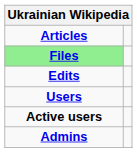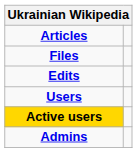Files | Articles: lightgreen background -> no background
Active users | Articles: no background -> gold background
